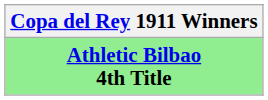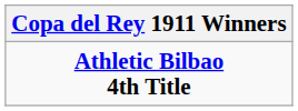row 2 | column 1: lightgreen background -> no background
